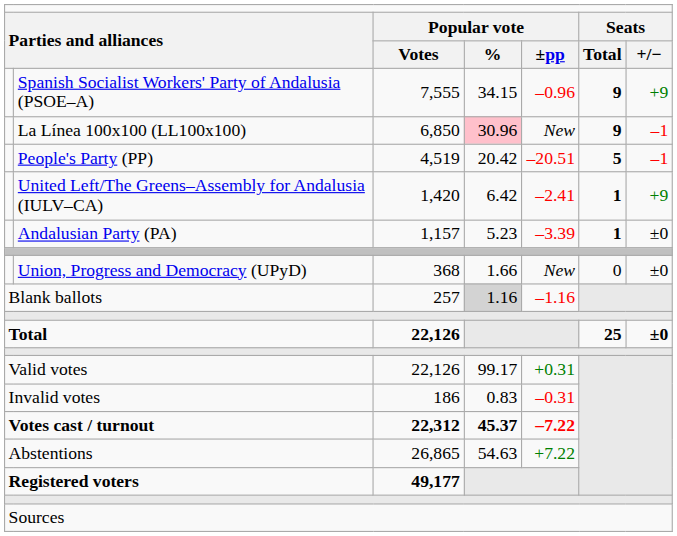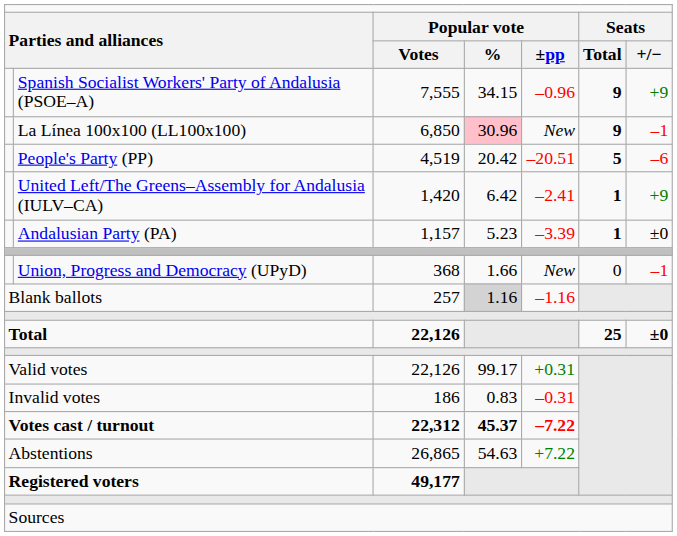People's Party (PP) | column 7: –1 -> –6
Union, Progress and Democracy (UPyD) | column 7: ±0 -> –1
